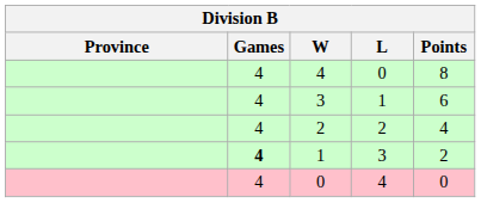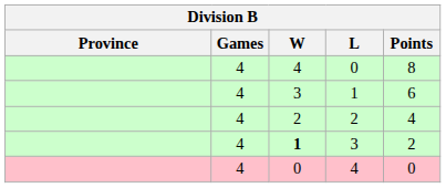row 6 | Games: bold -> normal
row 6 | W: normal -> bold
